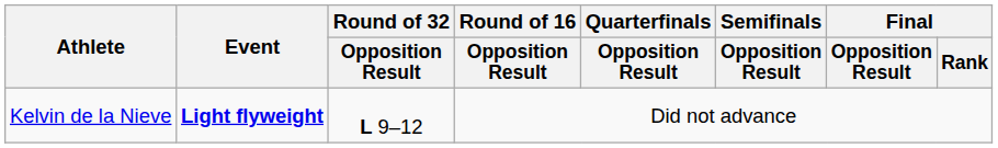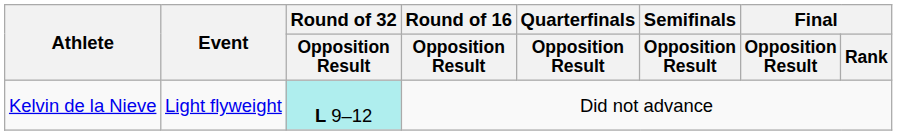Kelvin de la Nieve | Event: bold -> normal
Kelvin de la Nieve | Round of 32 / Opposition Result: no background -> paleturquoise background
